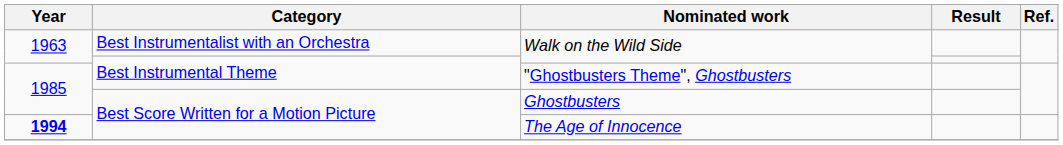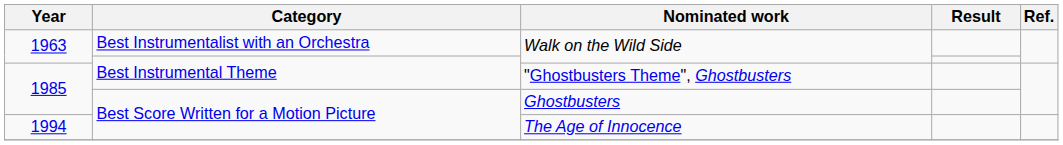The Age of Innocence | Year: bold -> normal
